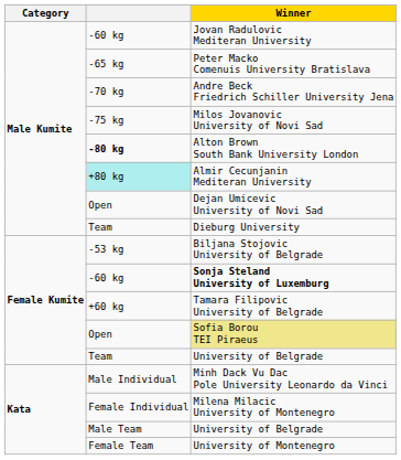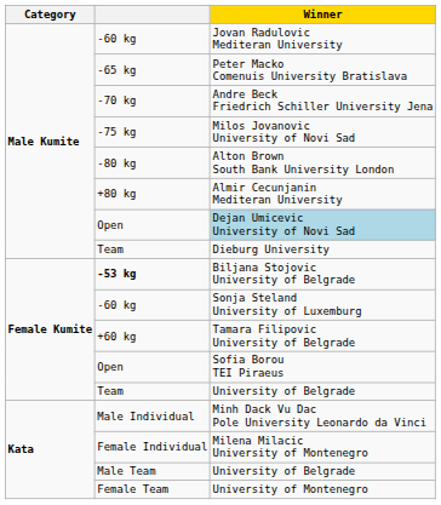Alton Brown South Bank University London | column 2: bold -> normal
Almir Cecunjanin Mediteran University | column 2: paleturquoise background -> no background
Dejan Umicevic University of Novi Sad | Winner: no background -> lightblue background
Biljana Stojovic University of Belgrade | column 2: normal -> bold
Sonja Steland University of Luxemburg | Winner: bold -> normal
Sofia Borou TEI Piraeus | Winner: khaki background -> no background
